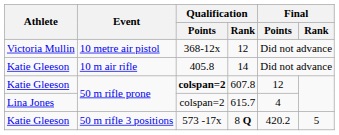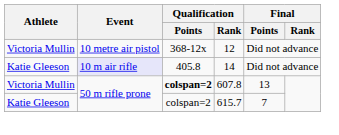14 | Event: no background -> lavender background
607.8 | Athlete: Katie Gleeson -> Victoria Mullin
607.8 | Final / Points: 12 -> 13
615.7 | Athlete: Lina Jones -> Katie Gleeson
615.7 | Final / Points: 4 -> 7
- row: Katie Gleeson | 50 m rifle 3 positions | 573 -17x | 8 Q | 420.2 | 5
